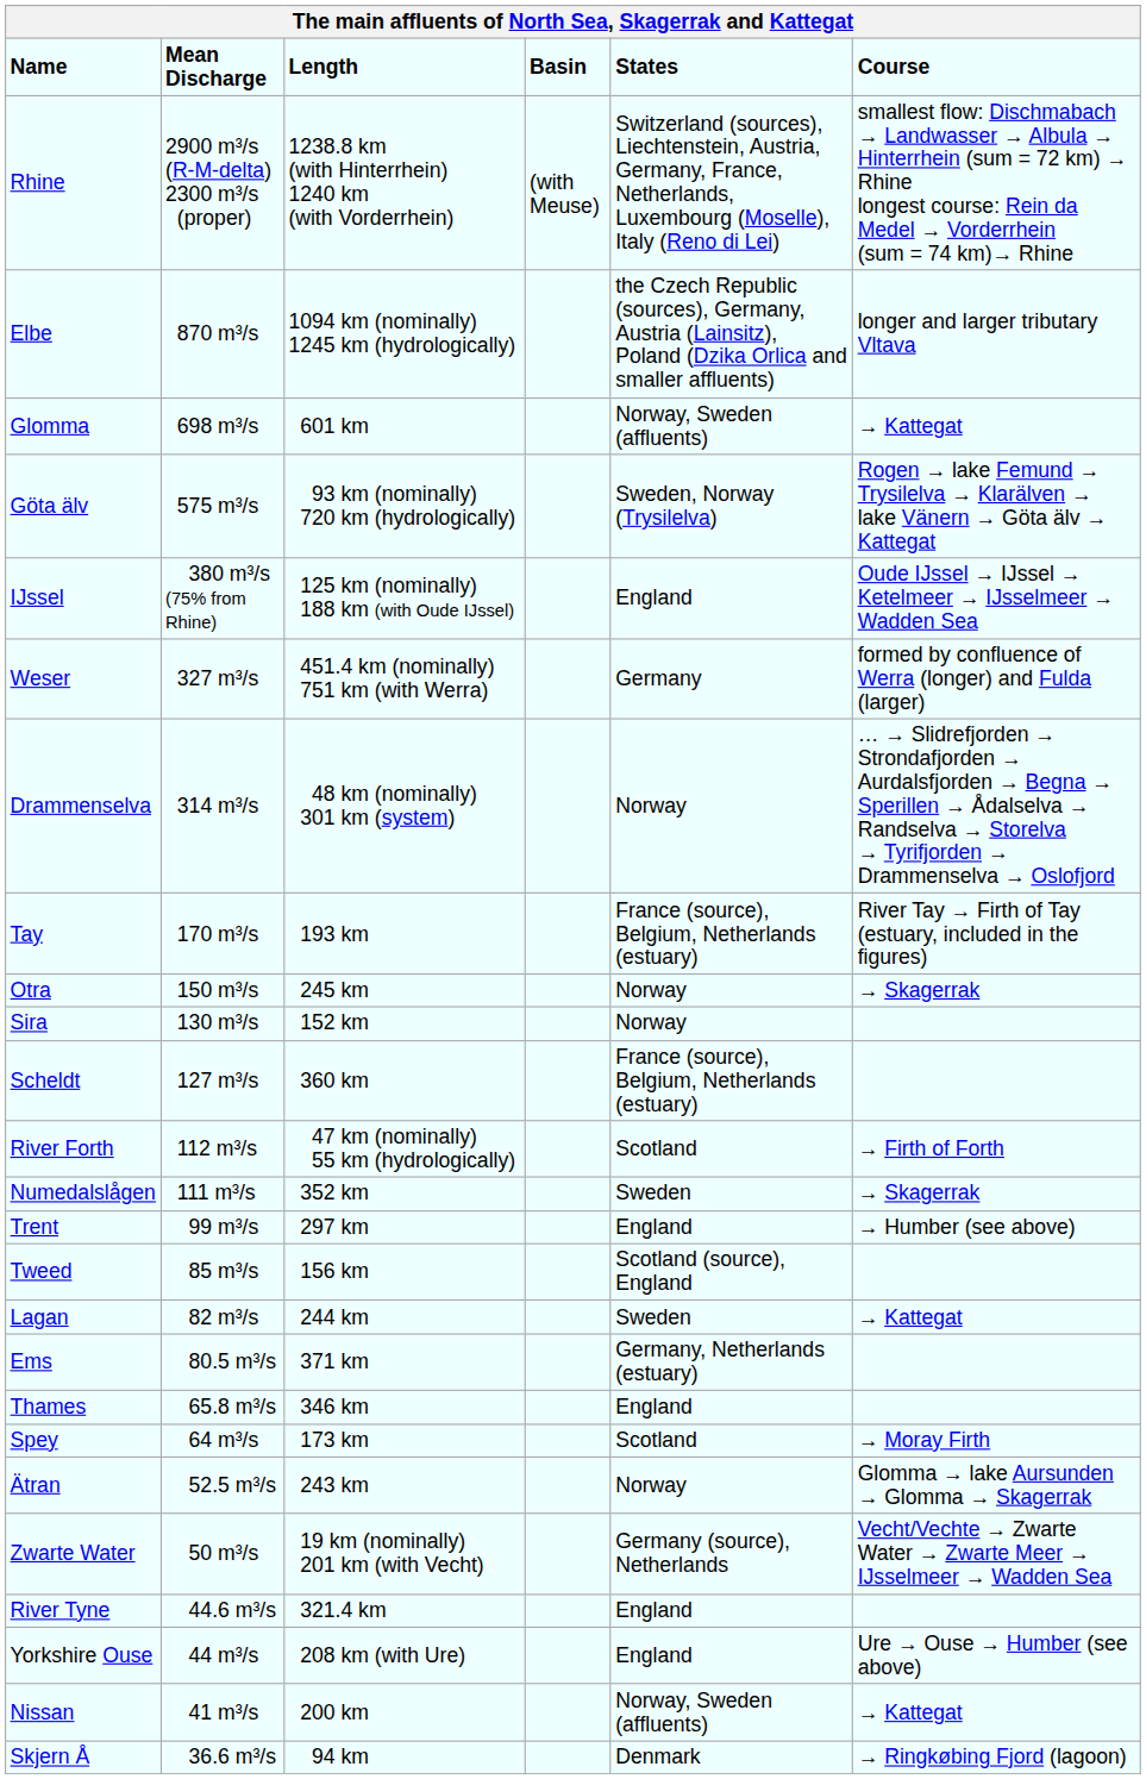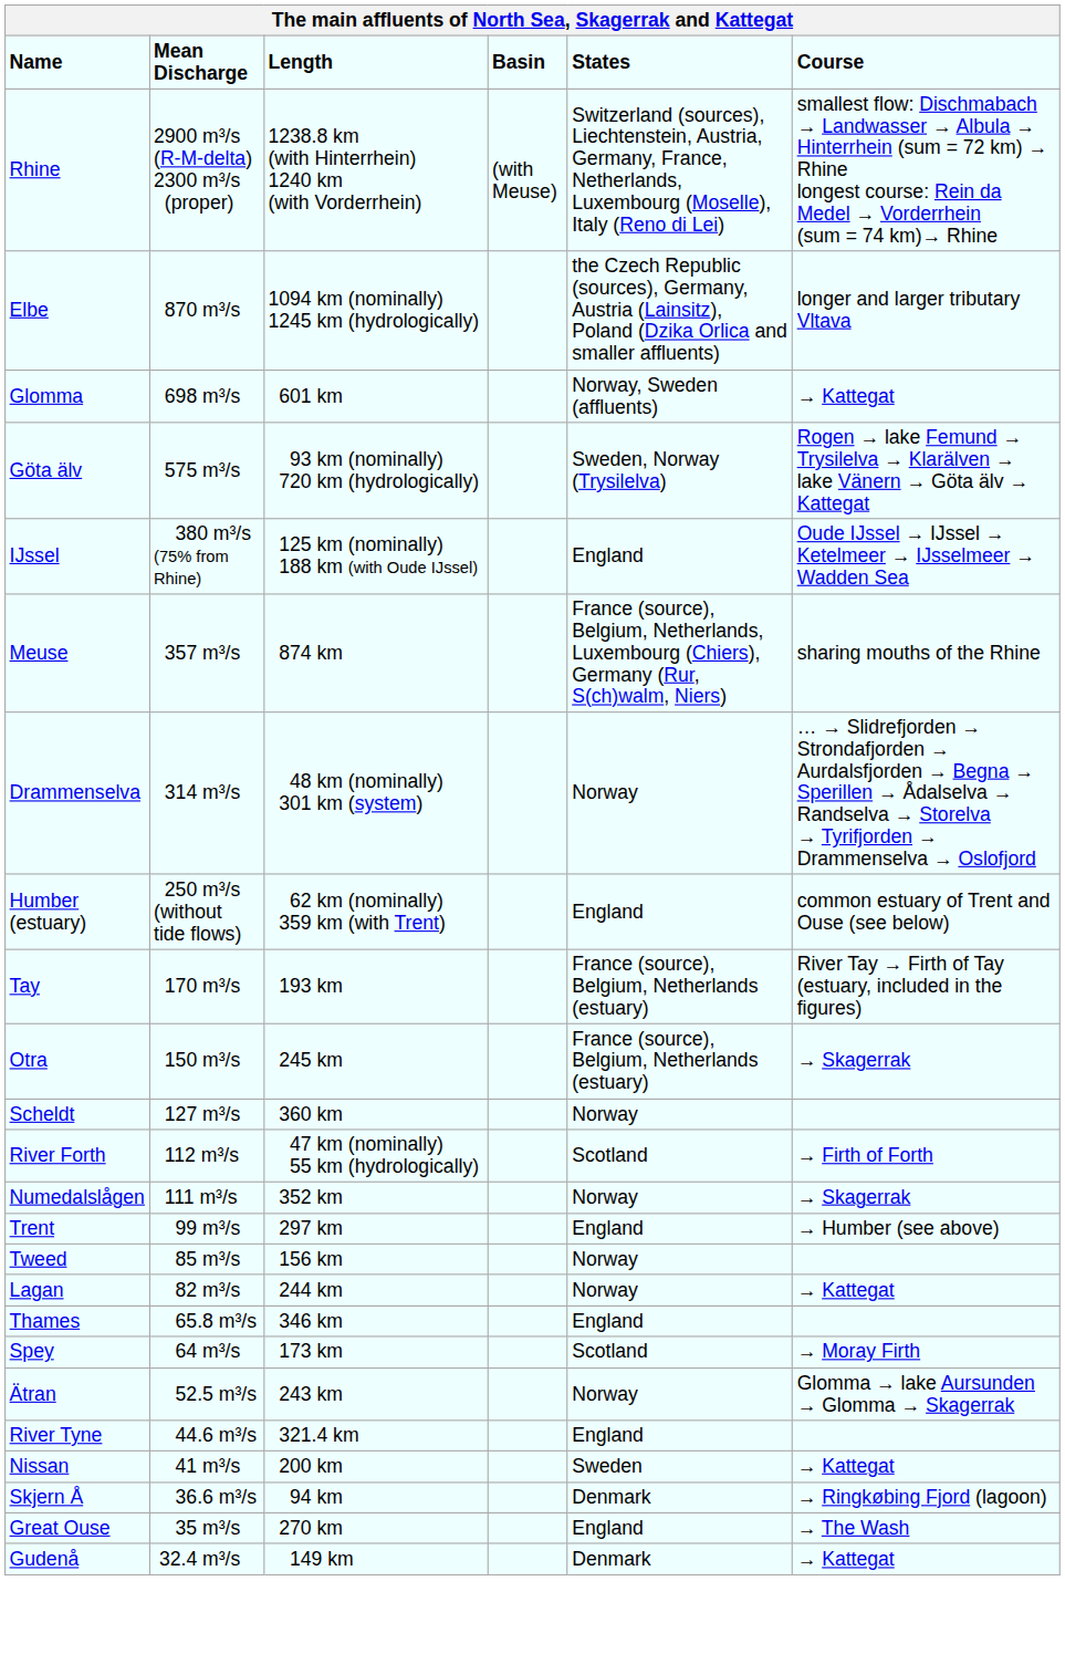+ row: Meuse | 357 m³/s | 874 km | France (source), Belgium, Netherlands, Luxembourg (Chiers), Germany (Rur, S(ch)walm, Niers) | sharing mouths of the Rhine
- row: Weser | 327 m³/s | 451.4 km (nominally) 751 km (with Werra) | Germany | formed by confluence of Werra (longer) and Fulda (larger)
+ row: Humber (estuary) | 250 m³/s (without tide flows) | 62 km (nominally) 359 km (with Trent) | England | common estuary of Trent and Ouse (see below)
Otra | States: Norway -> France (source), Belgium, Netherlands (estuary)
- row: Sira | 130 m³/s | 152 km | Norway
Scheldt | States: France (source), Belgium, Netherlands (estuary) -> Norway
Numedalslågen | States: Sweden -> Norway
Tweed | States: Scotland (source), England -> Norway
Lagan | States: Sweden -> Norway
- row: Ems | 80.5 m³/s | 371 km | Germany, Netherlands (estuary)
- row: Zwarte Water | 50 m³/s | 19 km (nominally) 201 km (with Vecht) | Germany (source), Netherlands | Vecht/Vechte → Zwarte Water → Zwarte Meer → IJsselmeer → Wadden Sea
- row: Yorkshire Ouse | 44 m³/s | 208 km (with Ure) | England | Ure → Ouse → Humber (see above)
Nissan | States: Norway, Sweden (affluents) -> Sweden
+ row: Great Ouse | 35 m³/s | 270 km | England | → The Wash
+ row: Gudenå | 32.4 m³/s | 149 km | Denmark | → Kattegat
